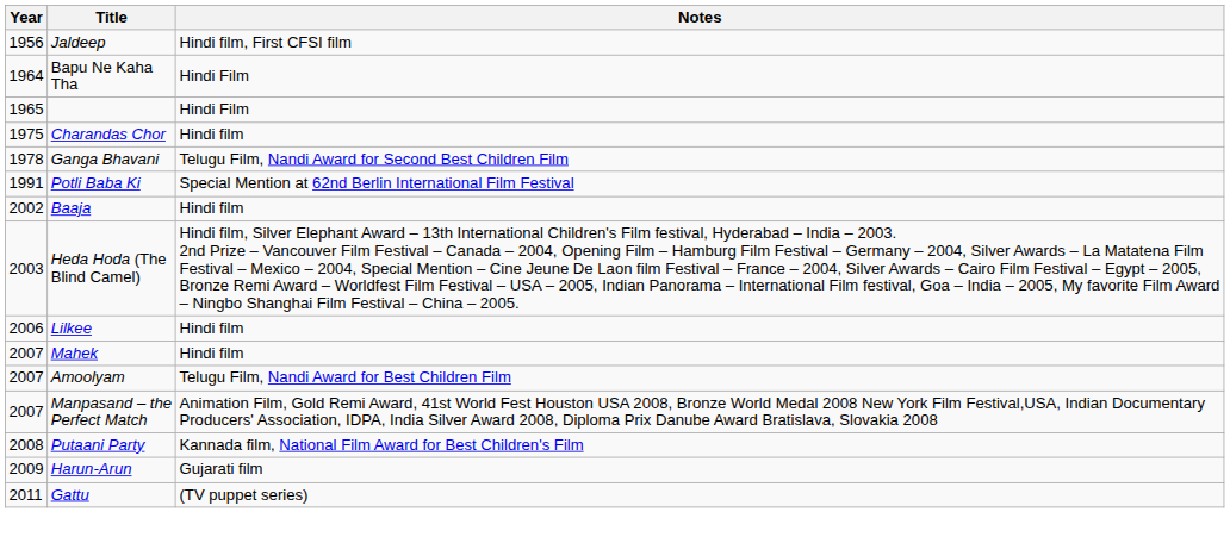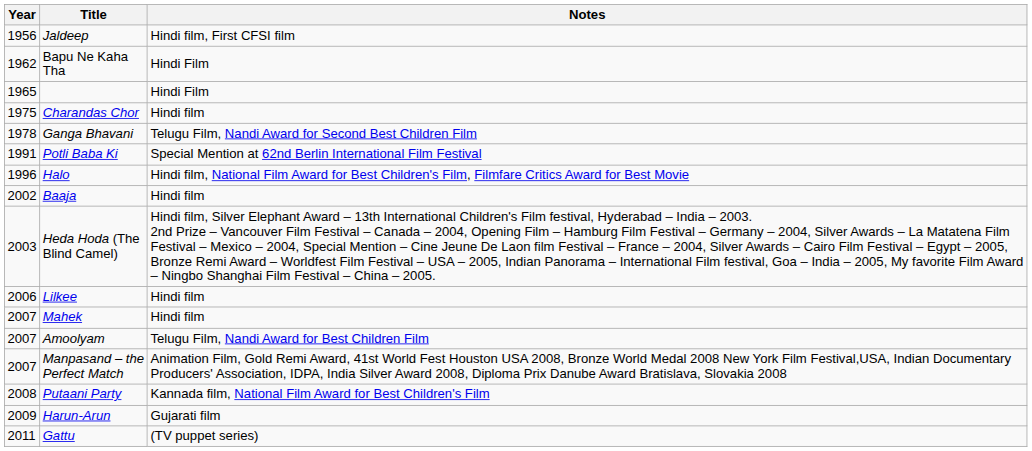Bapu Ne Kaha Tha | Year: 1964 -> 1962
+ row: 1996 | Halo | Hindi film, National Film Award for Best Children's Film, Filmfare Critics Award for Best Movie
